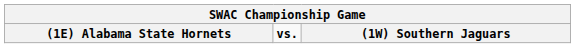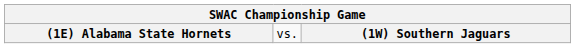(1E) Alabama State Hornets | column 2: bold -> normal
